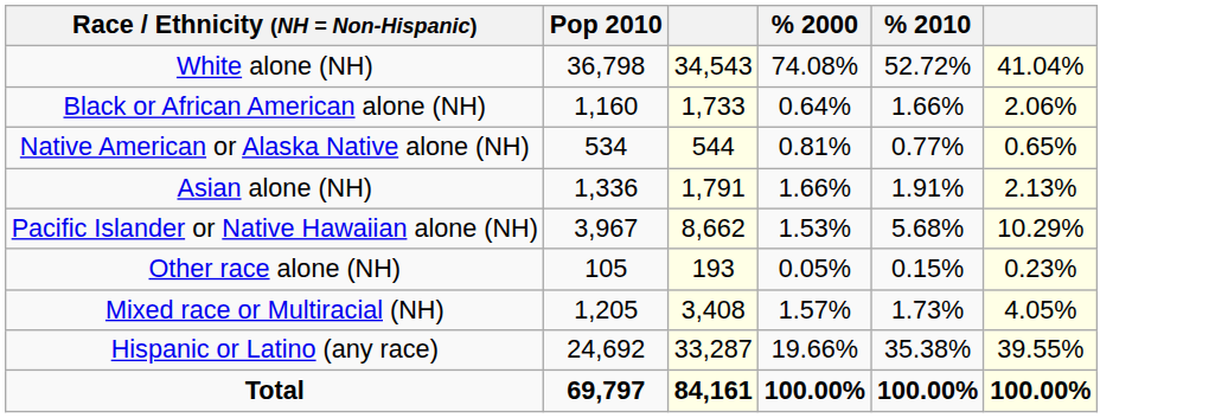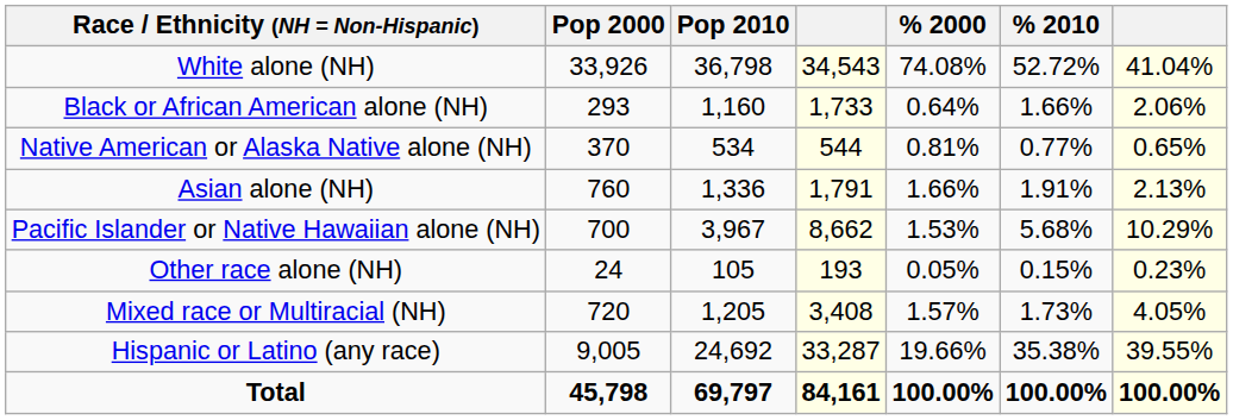+ column: Pop 2000 | 33,926 | 293 | 370 | 760 | 700 | 24 | 720 | 9,005 | 45,798
